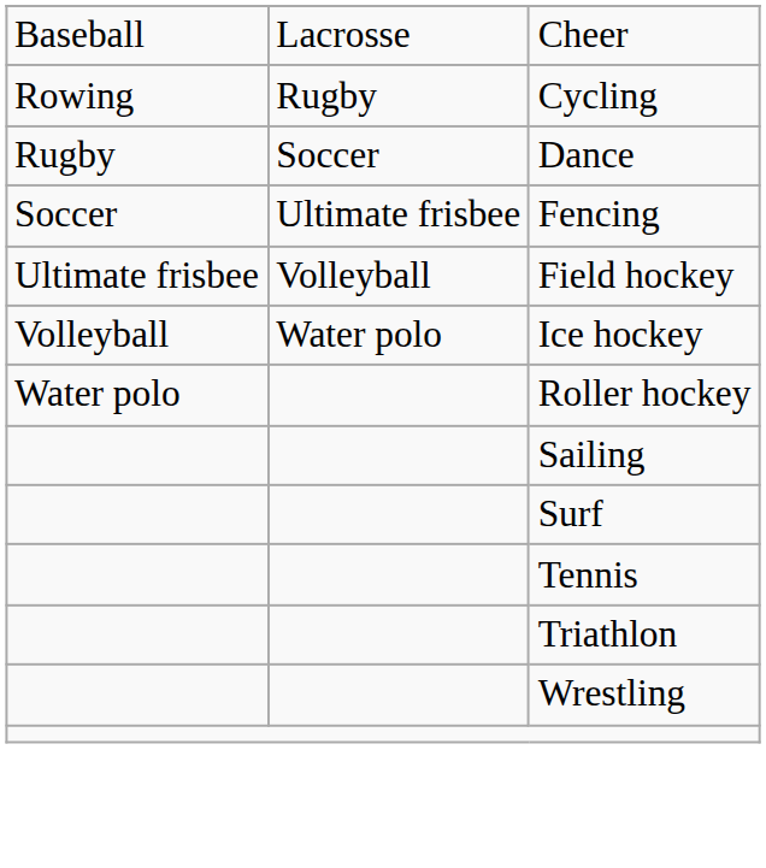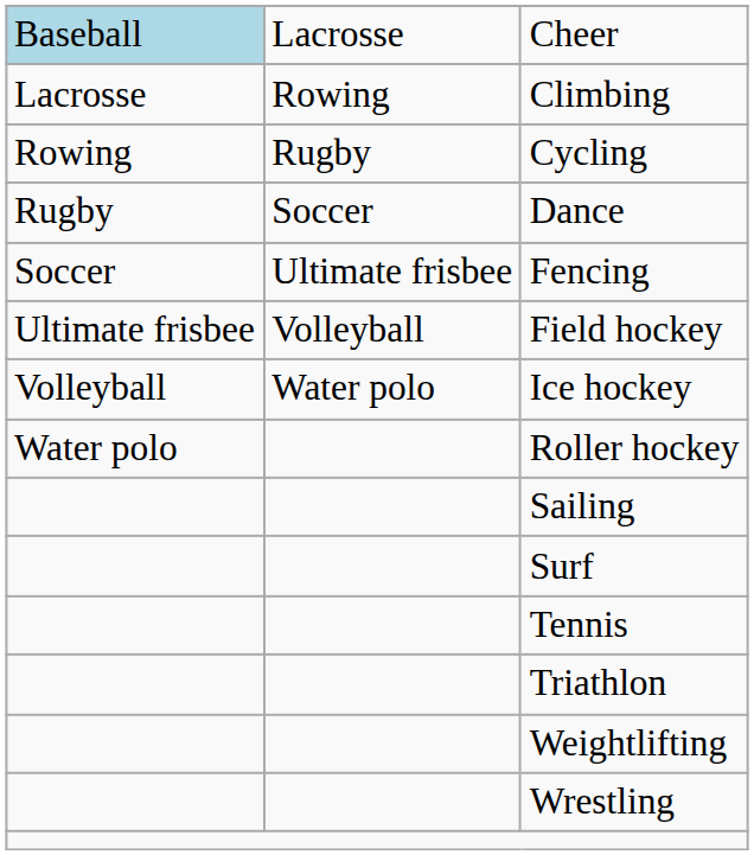Cheer | column 1: no background -> lightblue background
+ row: Lacrosse | Rowing | Climbing
+ row: Weightlifting
